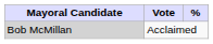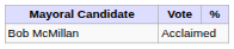Bob McMillan | Mayoral Candidate: lightgrey background -> no background
